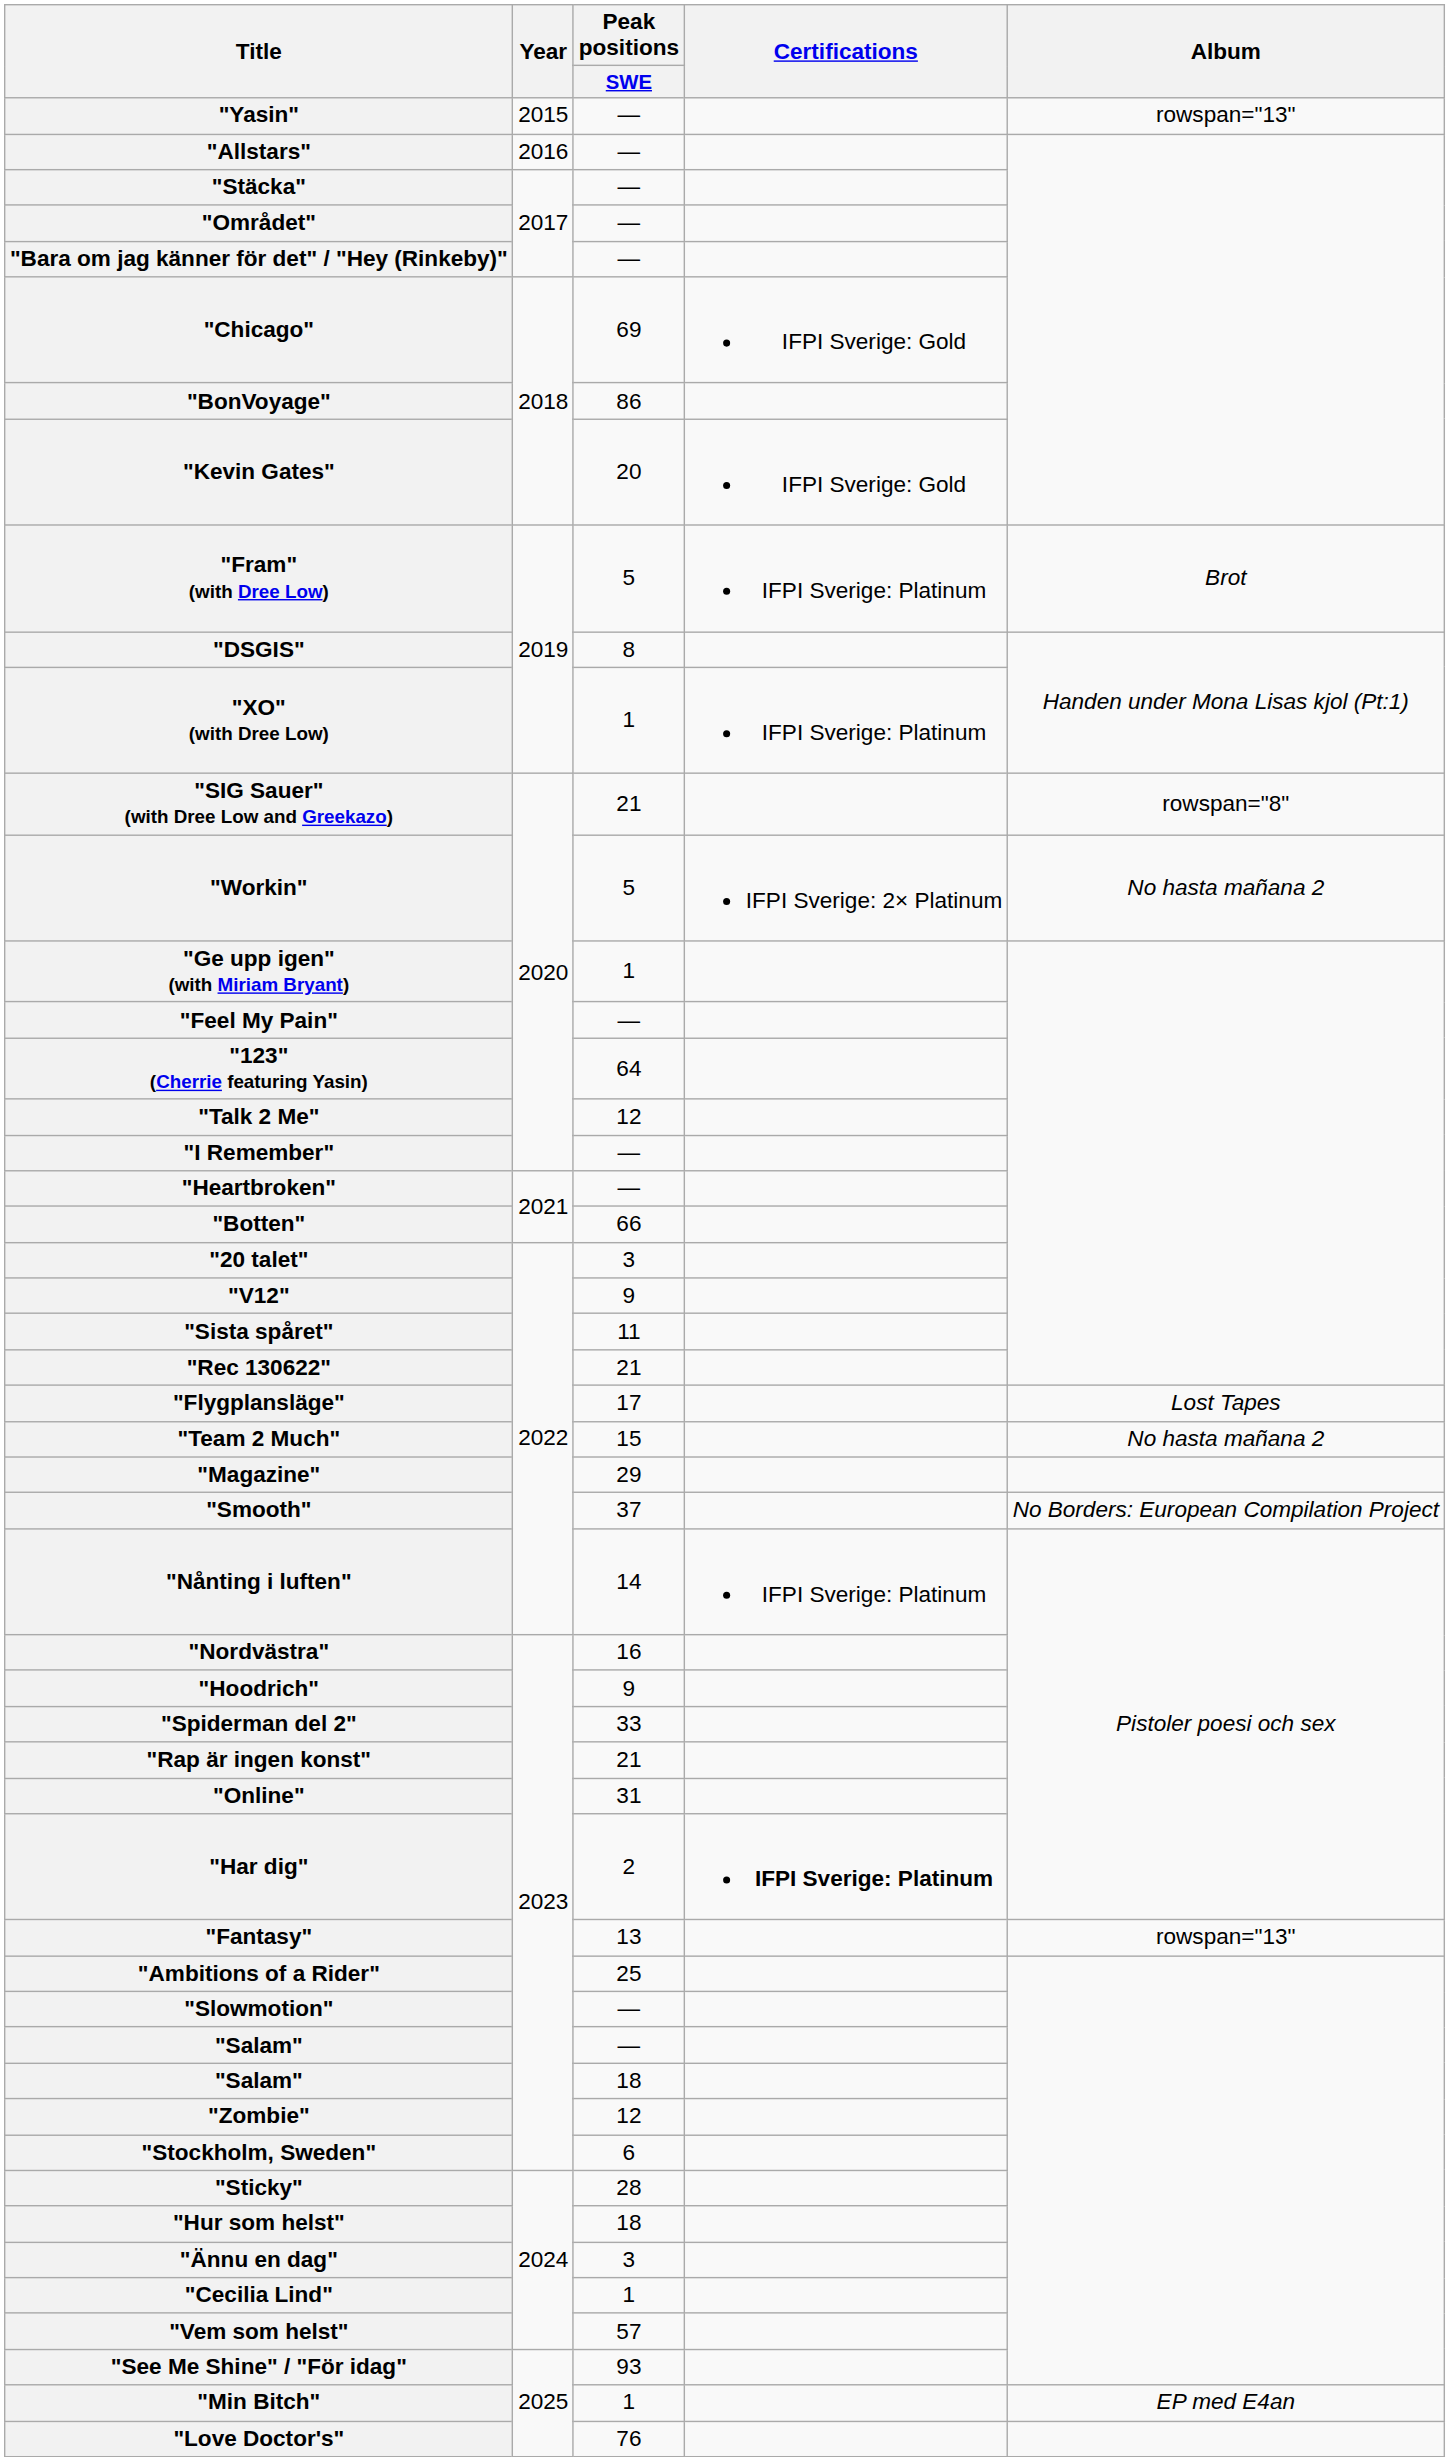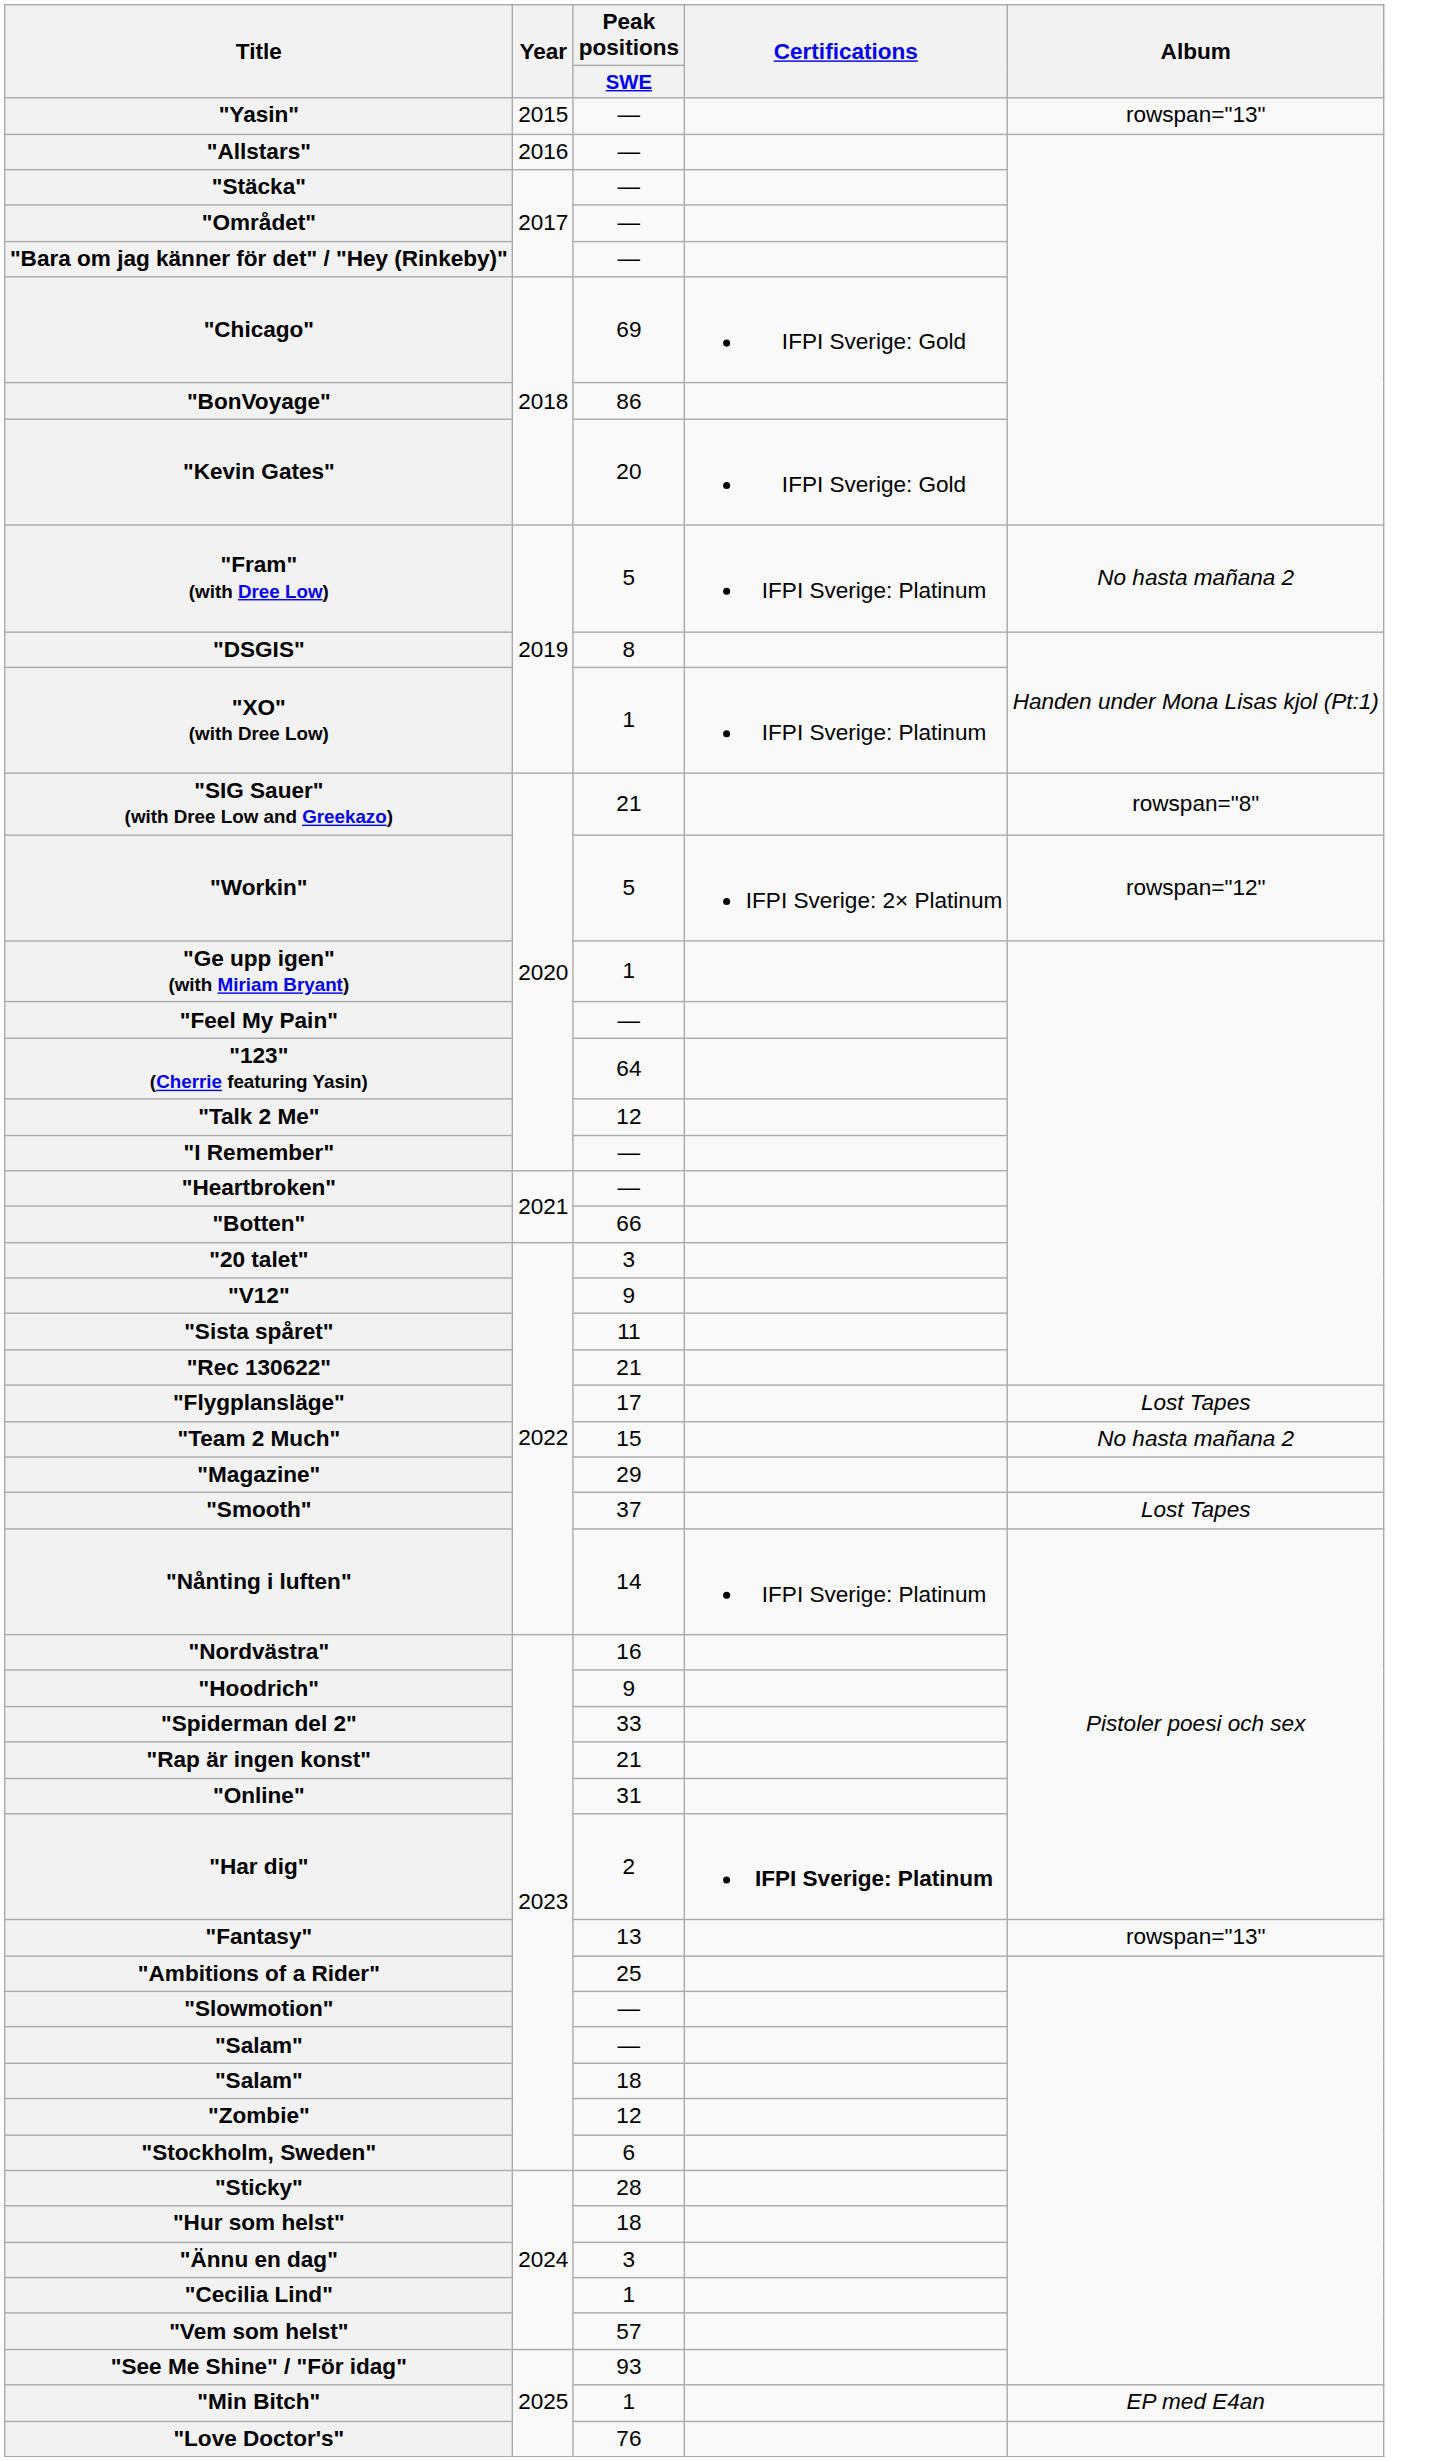"Fram" (with Dree Low) | Album: Brot -> No hasta mañana 2
"Workin" | Album: No hasta mañana 2 -> rowspan="12"
"Smooth" | Album: No Borders: European Compilation Project -> Lost Tapes
